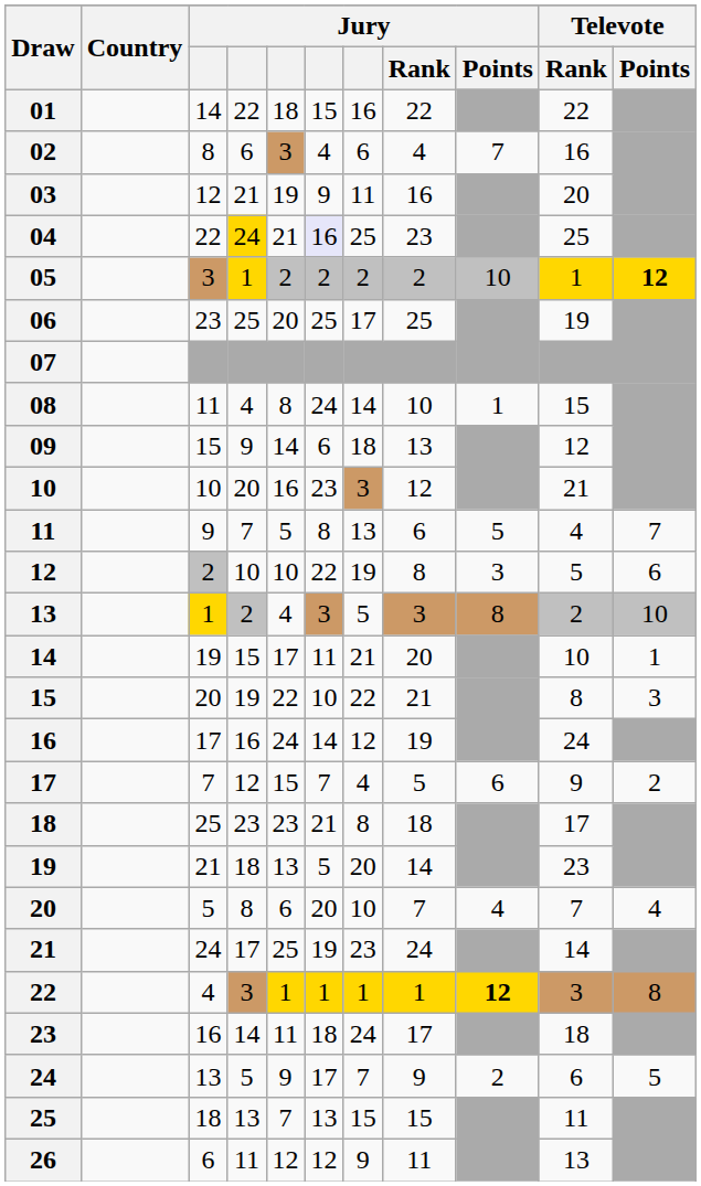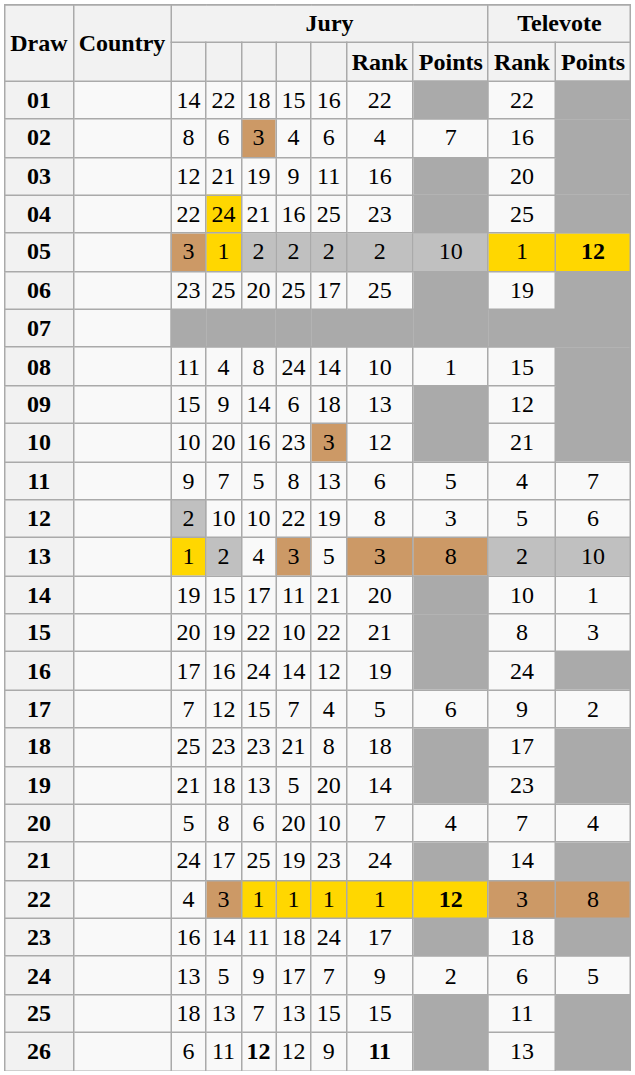04 | column 6: lavender background -> no background
26 | column 5: normal -> bold
26 | Jury / Rank: normal -> bold
